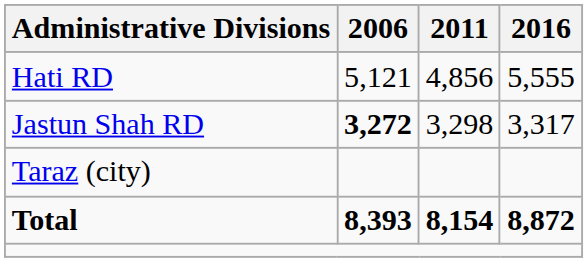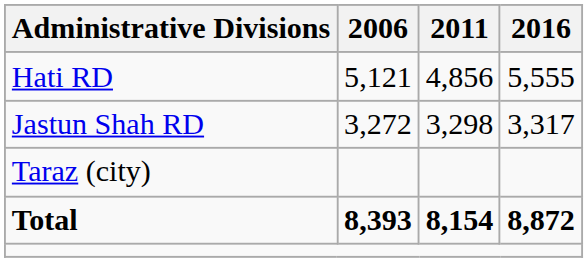Jastun Shah RD | 2006: bold -> normal
